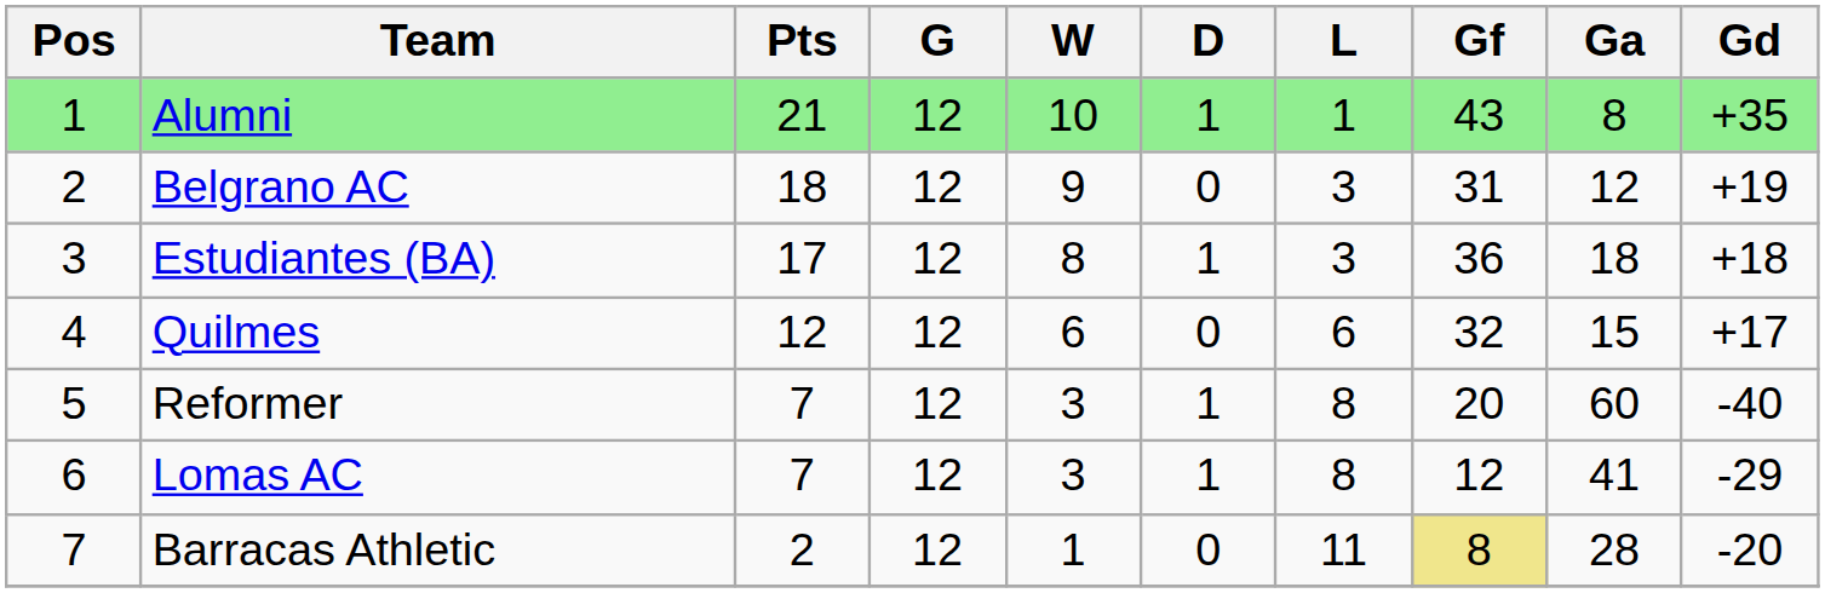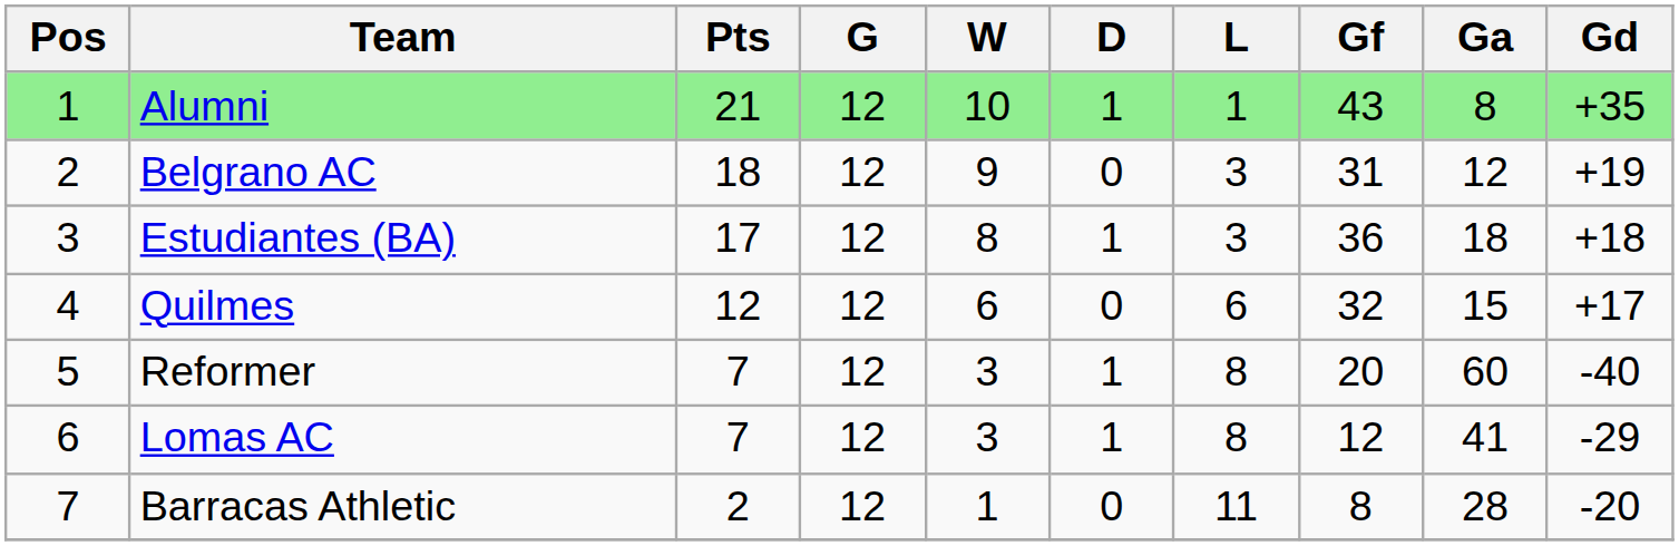Barracas Athletic | Gf: khaki background -> no background
